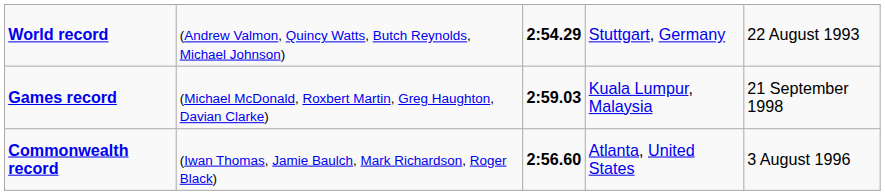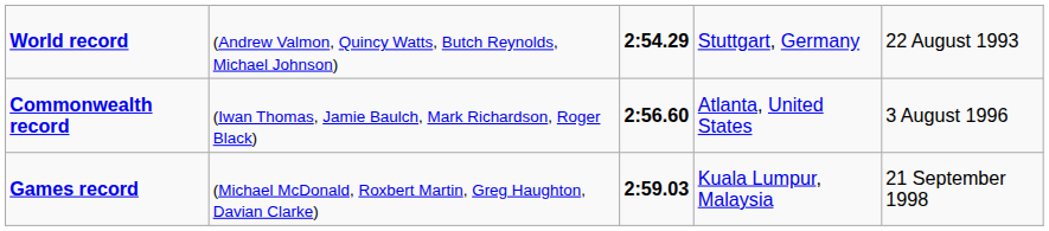rows swapped: Commonwealth record <-> Games record
